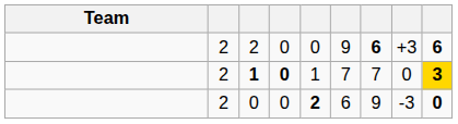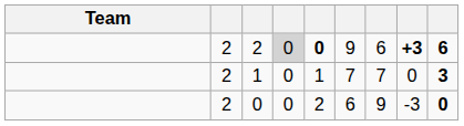row 2 | column 4: no background -> lightgrey background
row 2 | column 5: normal -> bold
row 2 | column 7: bold -> normal
row 2 | column 8: normal -> bold
row 3 | column 3: bold -> normal
row 3 | column 4: bold -> normal
row 3 | column 9: gold background -> no background
row 4 | column 5: bold -> normal
